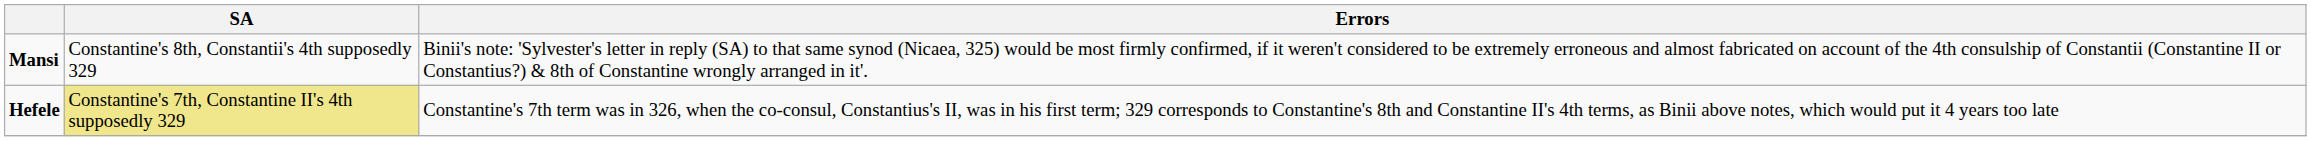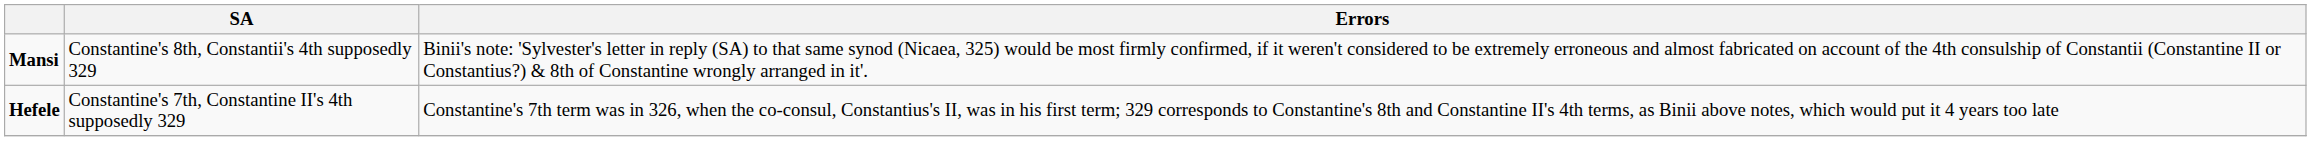Hefele | SA: khaki background -> no background
